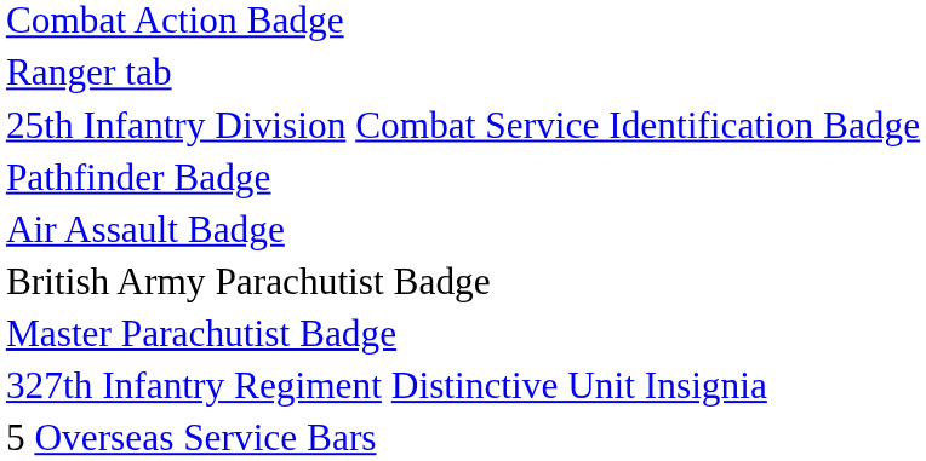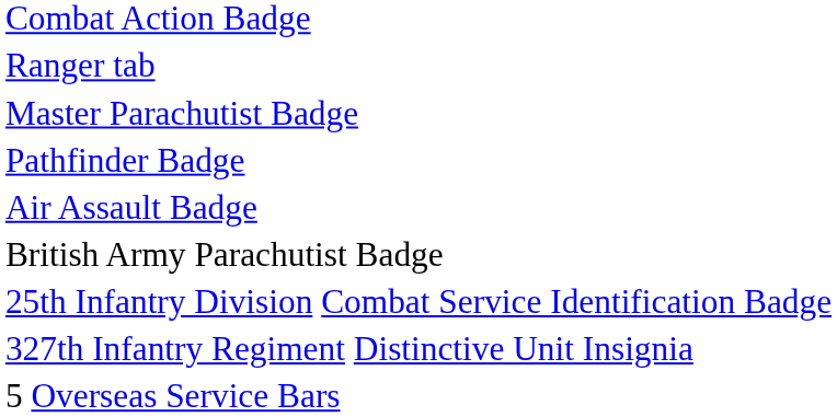row 3 | column 1: 25th Infantry Division Combat Service Identification Badge -> Master Parachutist Badge
row 7 | column 1: Master Parachutist Badge -> 25th Infantry Division Combat Service Identification Badge
